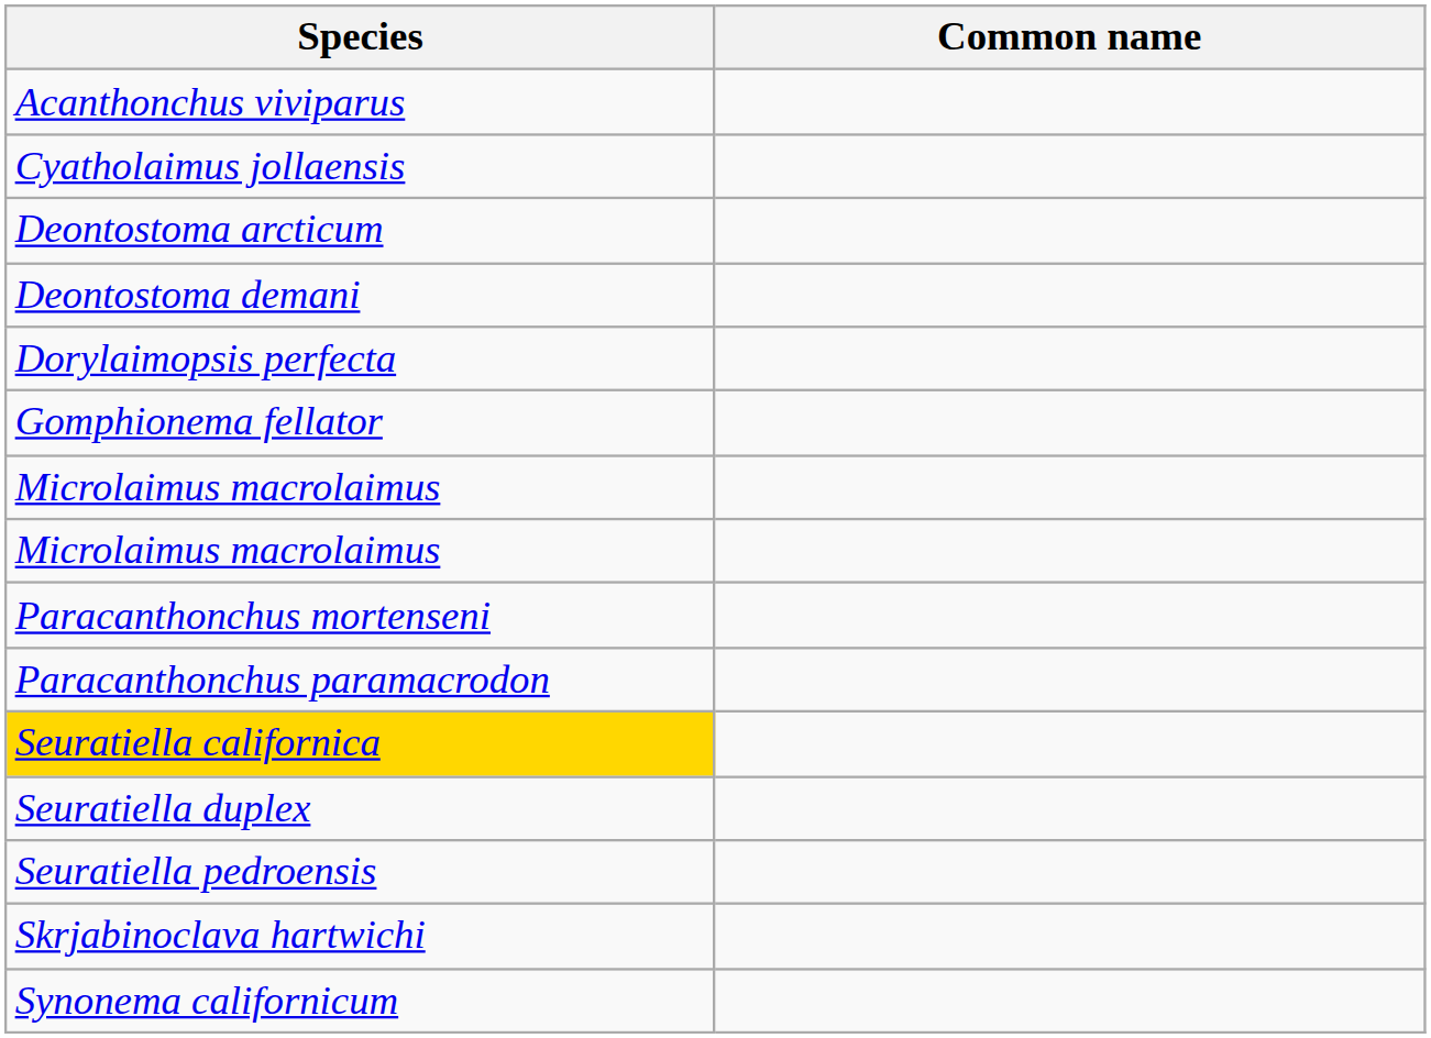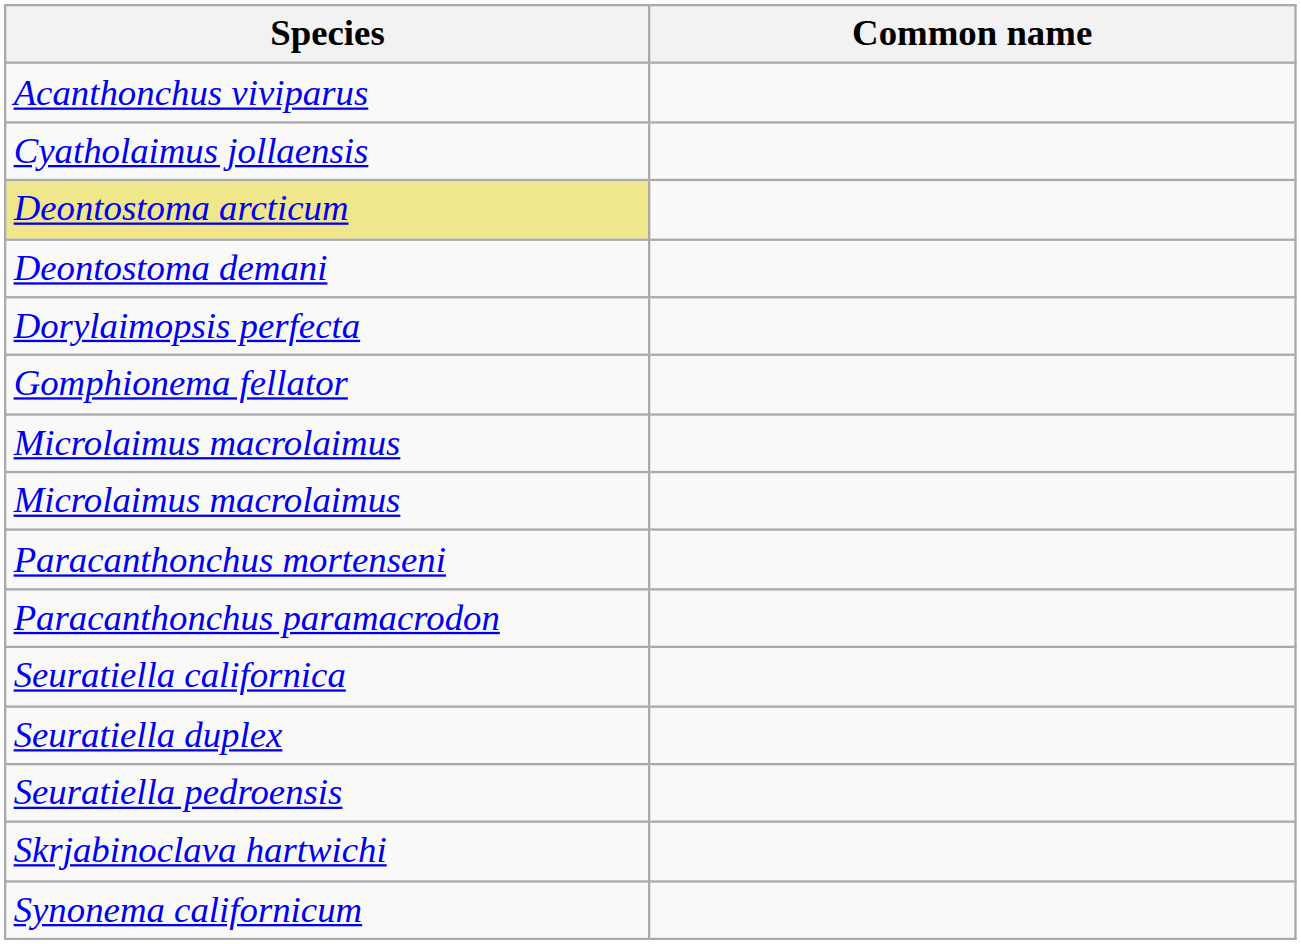row 4 | Species: no background -> khaki background
row 12 | Species: gold background -> no background
